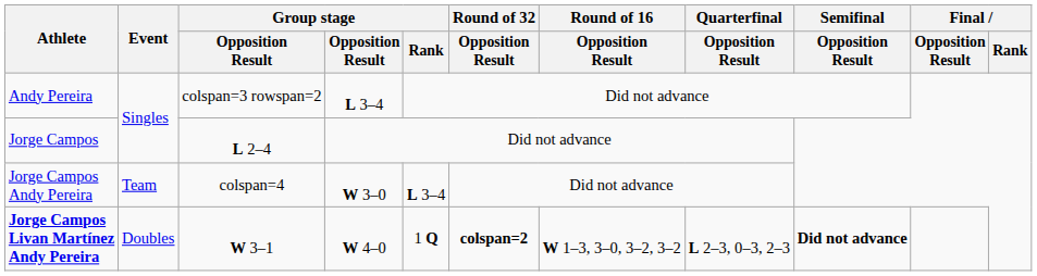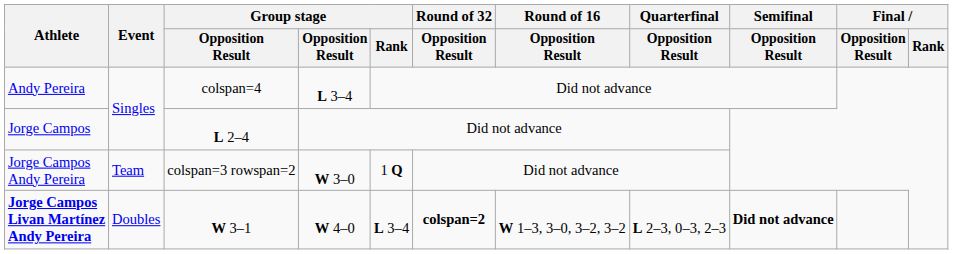Andy Pereira | column 3: colspan=3 rowspan=2 -> colspan=4
Jorge Campos Andy Pereira | column 3: colspan=4 -> colspan=3 rowspan=2
Jorge Campos Andy Pereira | Group stage / Rank: L 3–4 -> 1 Q
Jorge Campos Livan Martínez Andy Pereira | Group stage / Rank: 1 Q -> L 3–4
